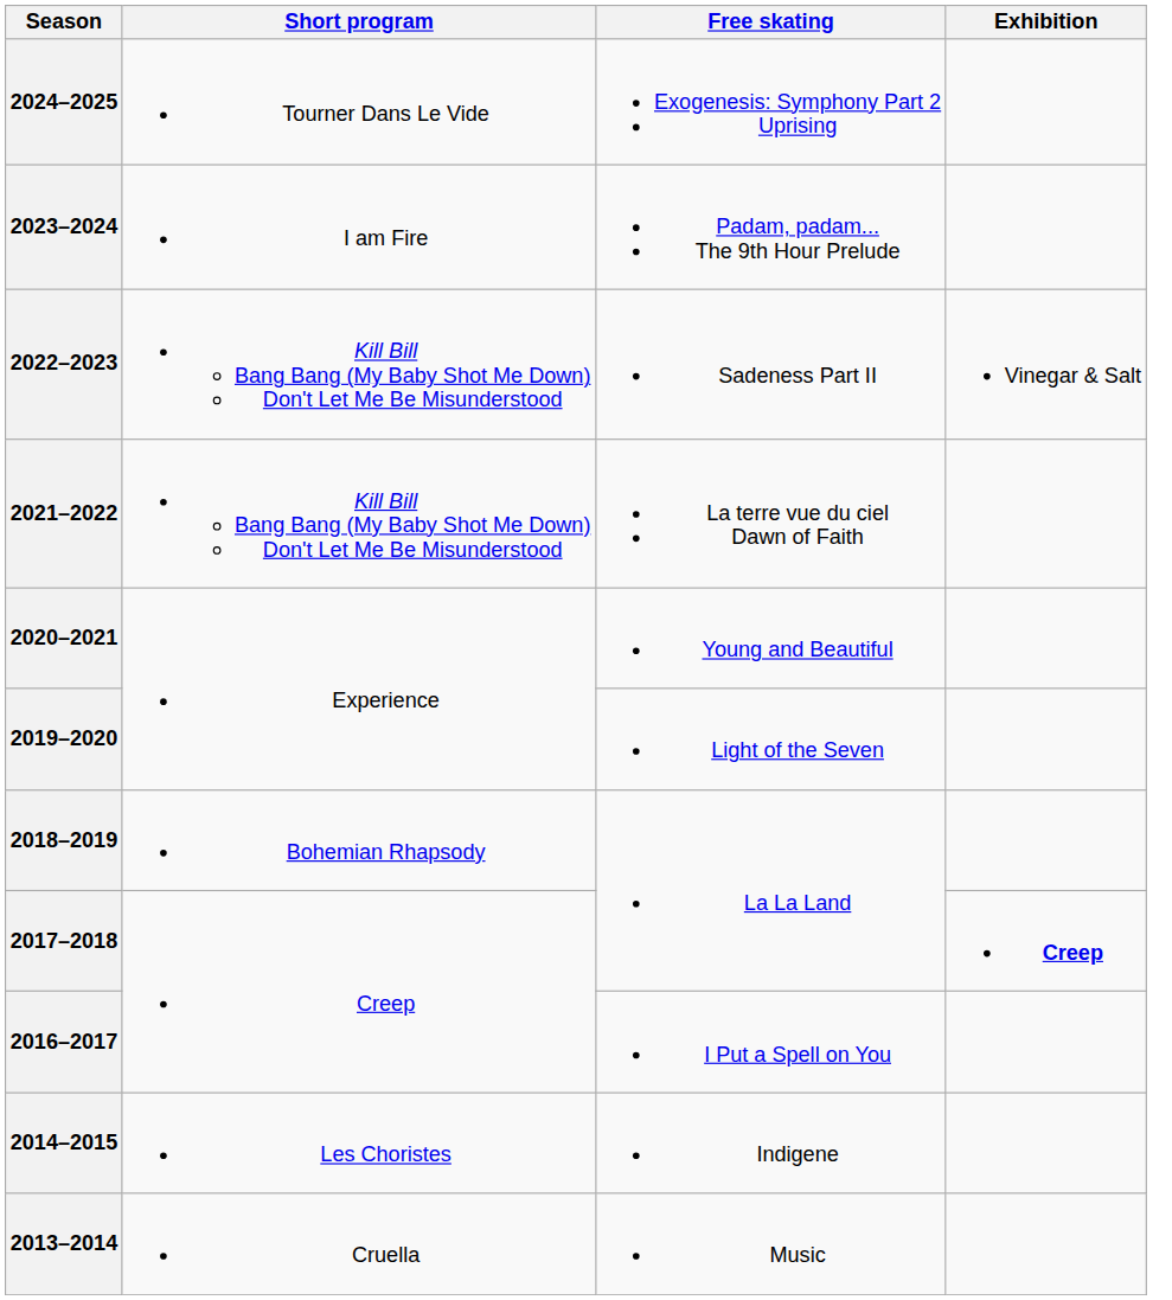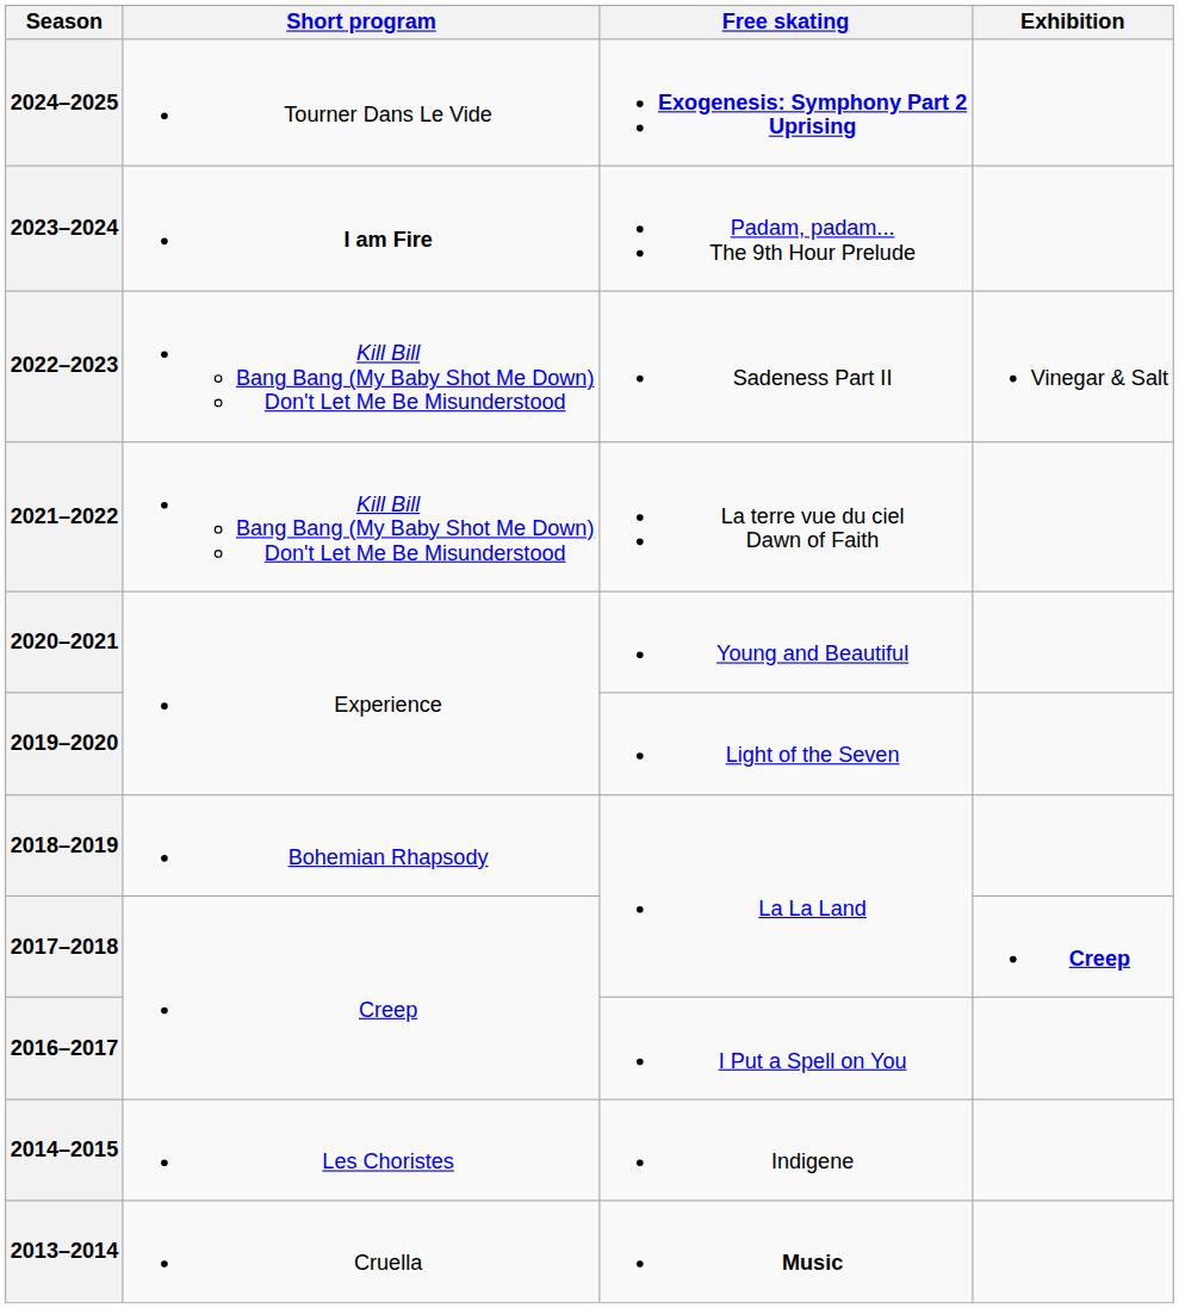2024–2025 | Free skating: normal -> bold
2023–2024 | Short program: normal -> bold
2013–2014 | Free skating: normal -> bold
